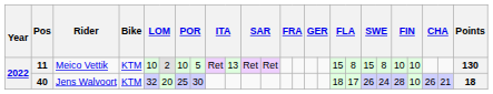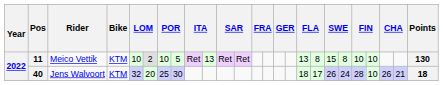Meico Vettik | column 17: 15 -> 13
